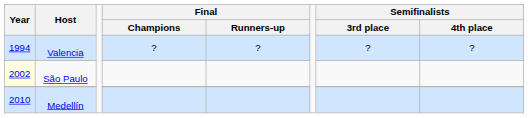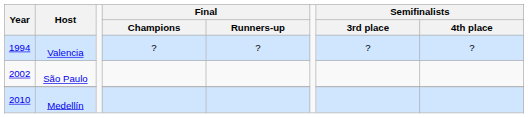São Paulo | Year: lightyellow background -> no background
